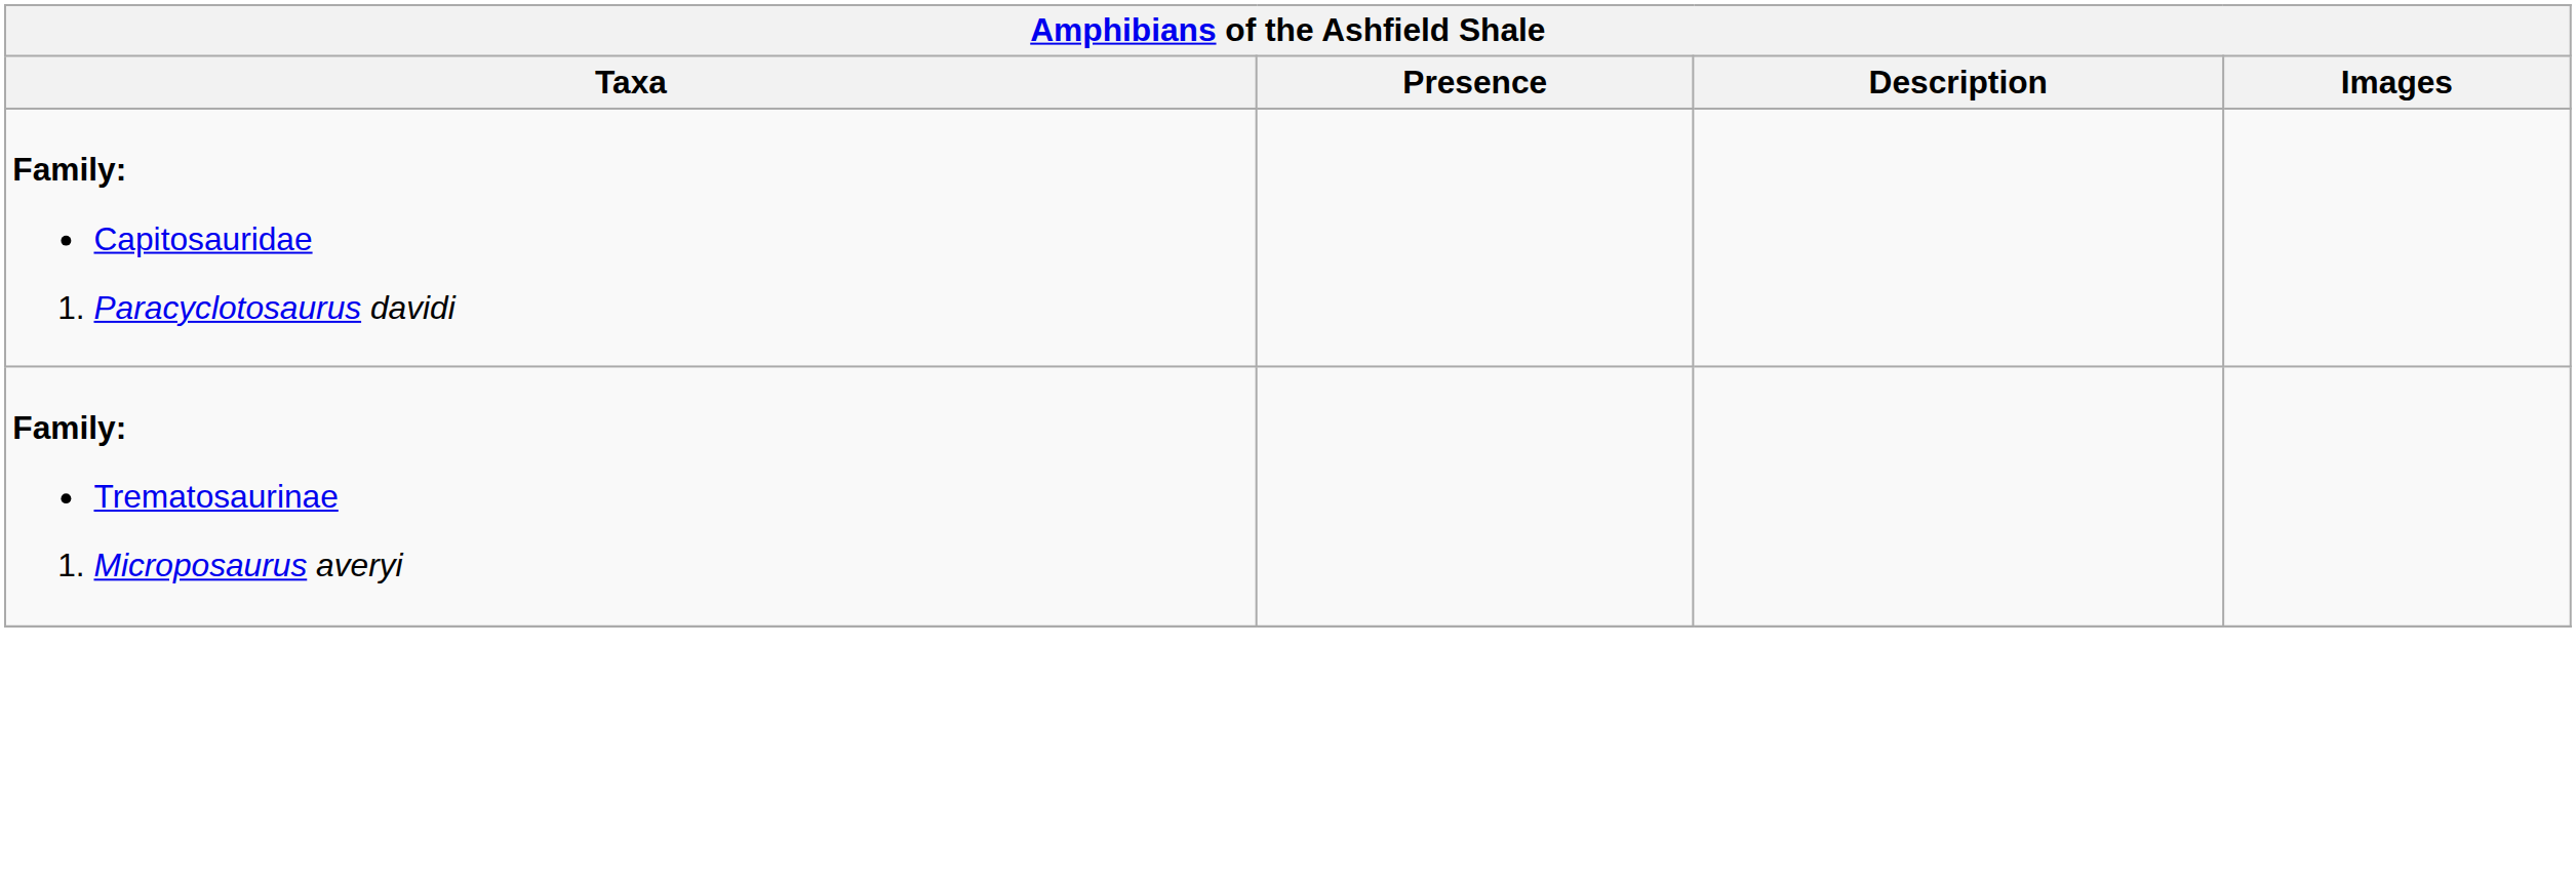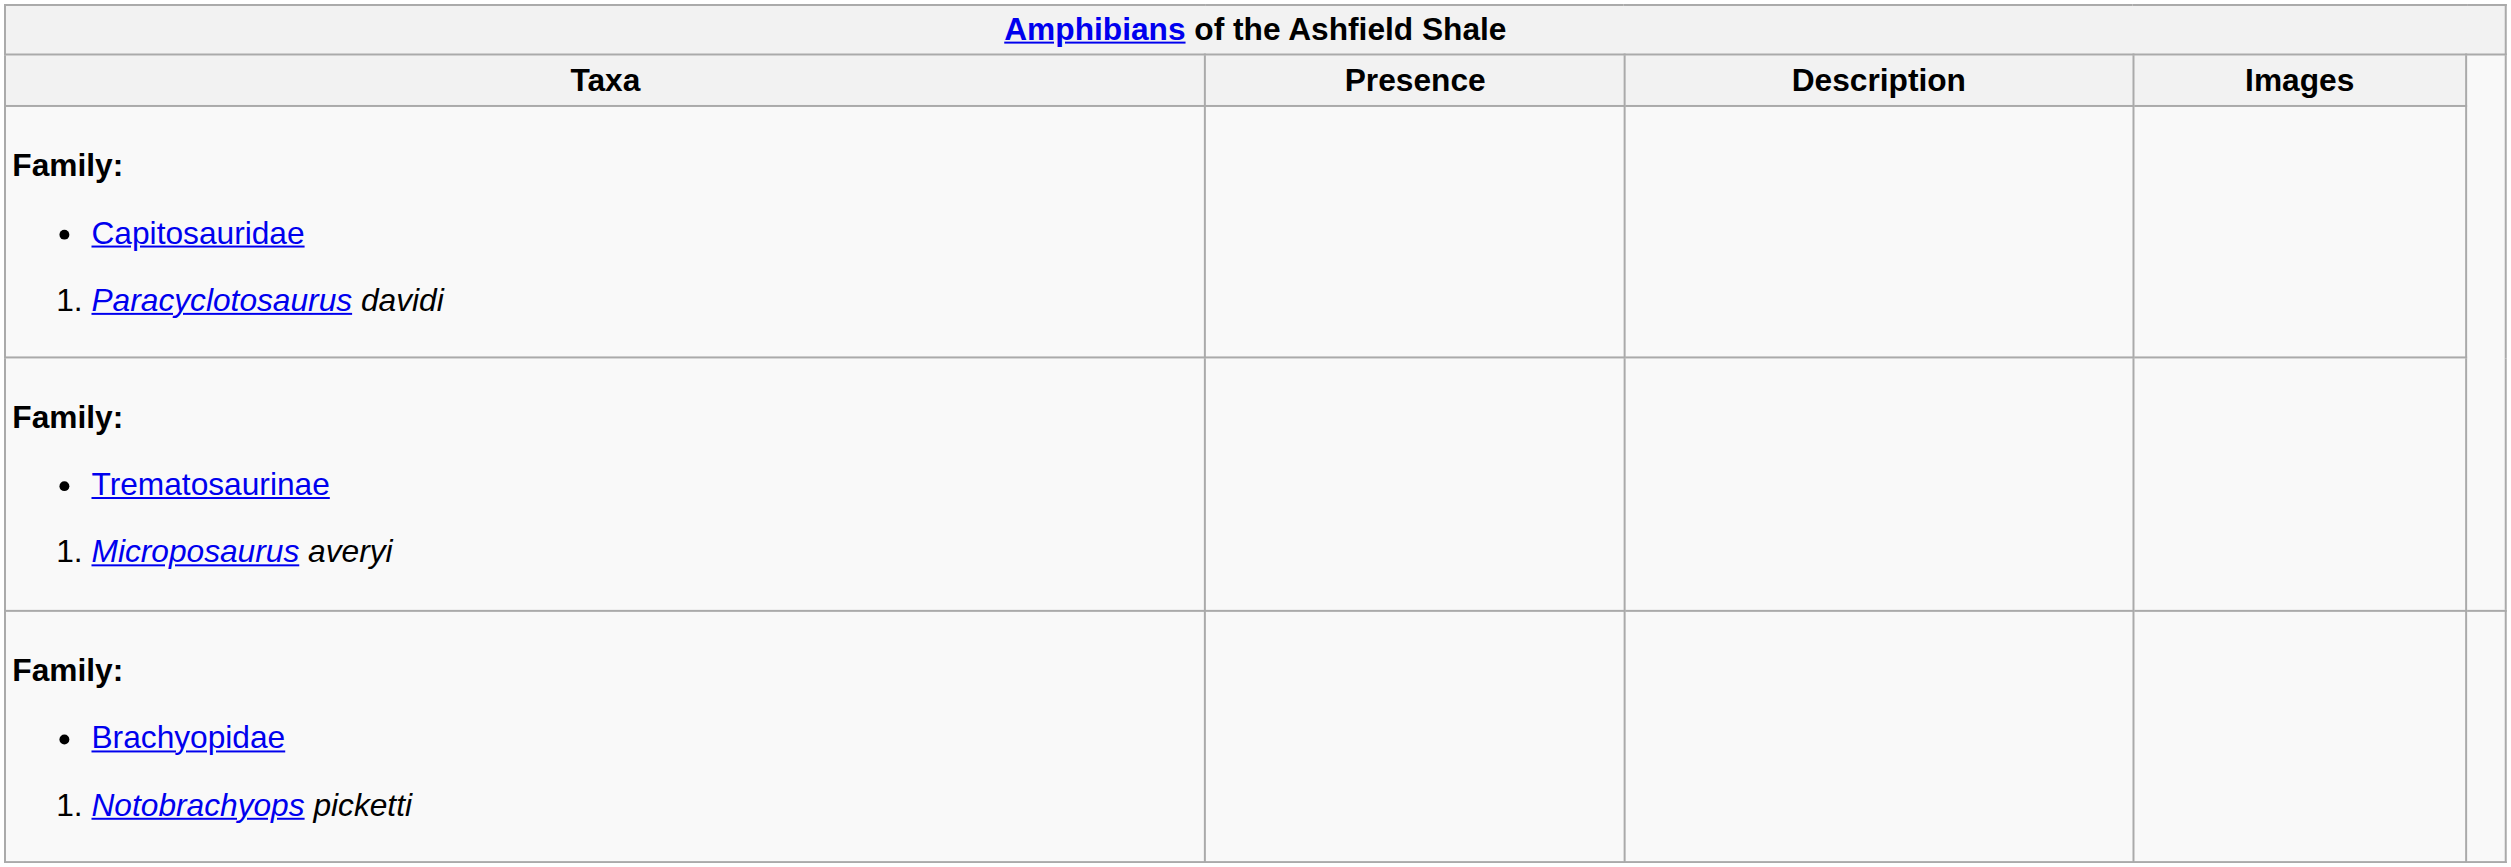+ row: Family: Brachyopidae Notobrachyops picketti
